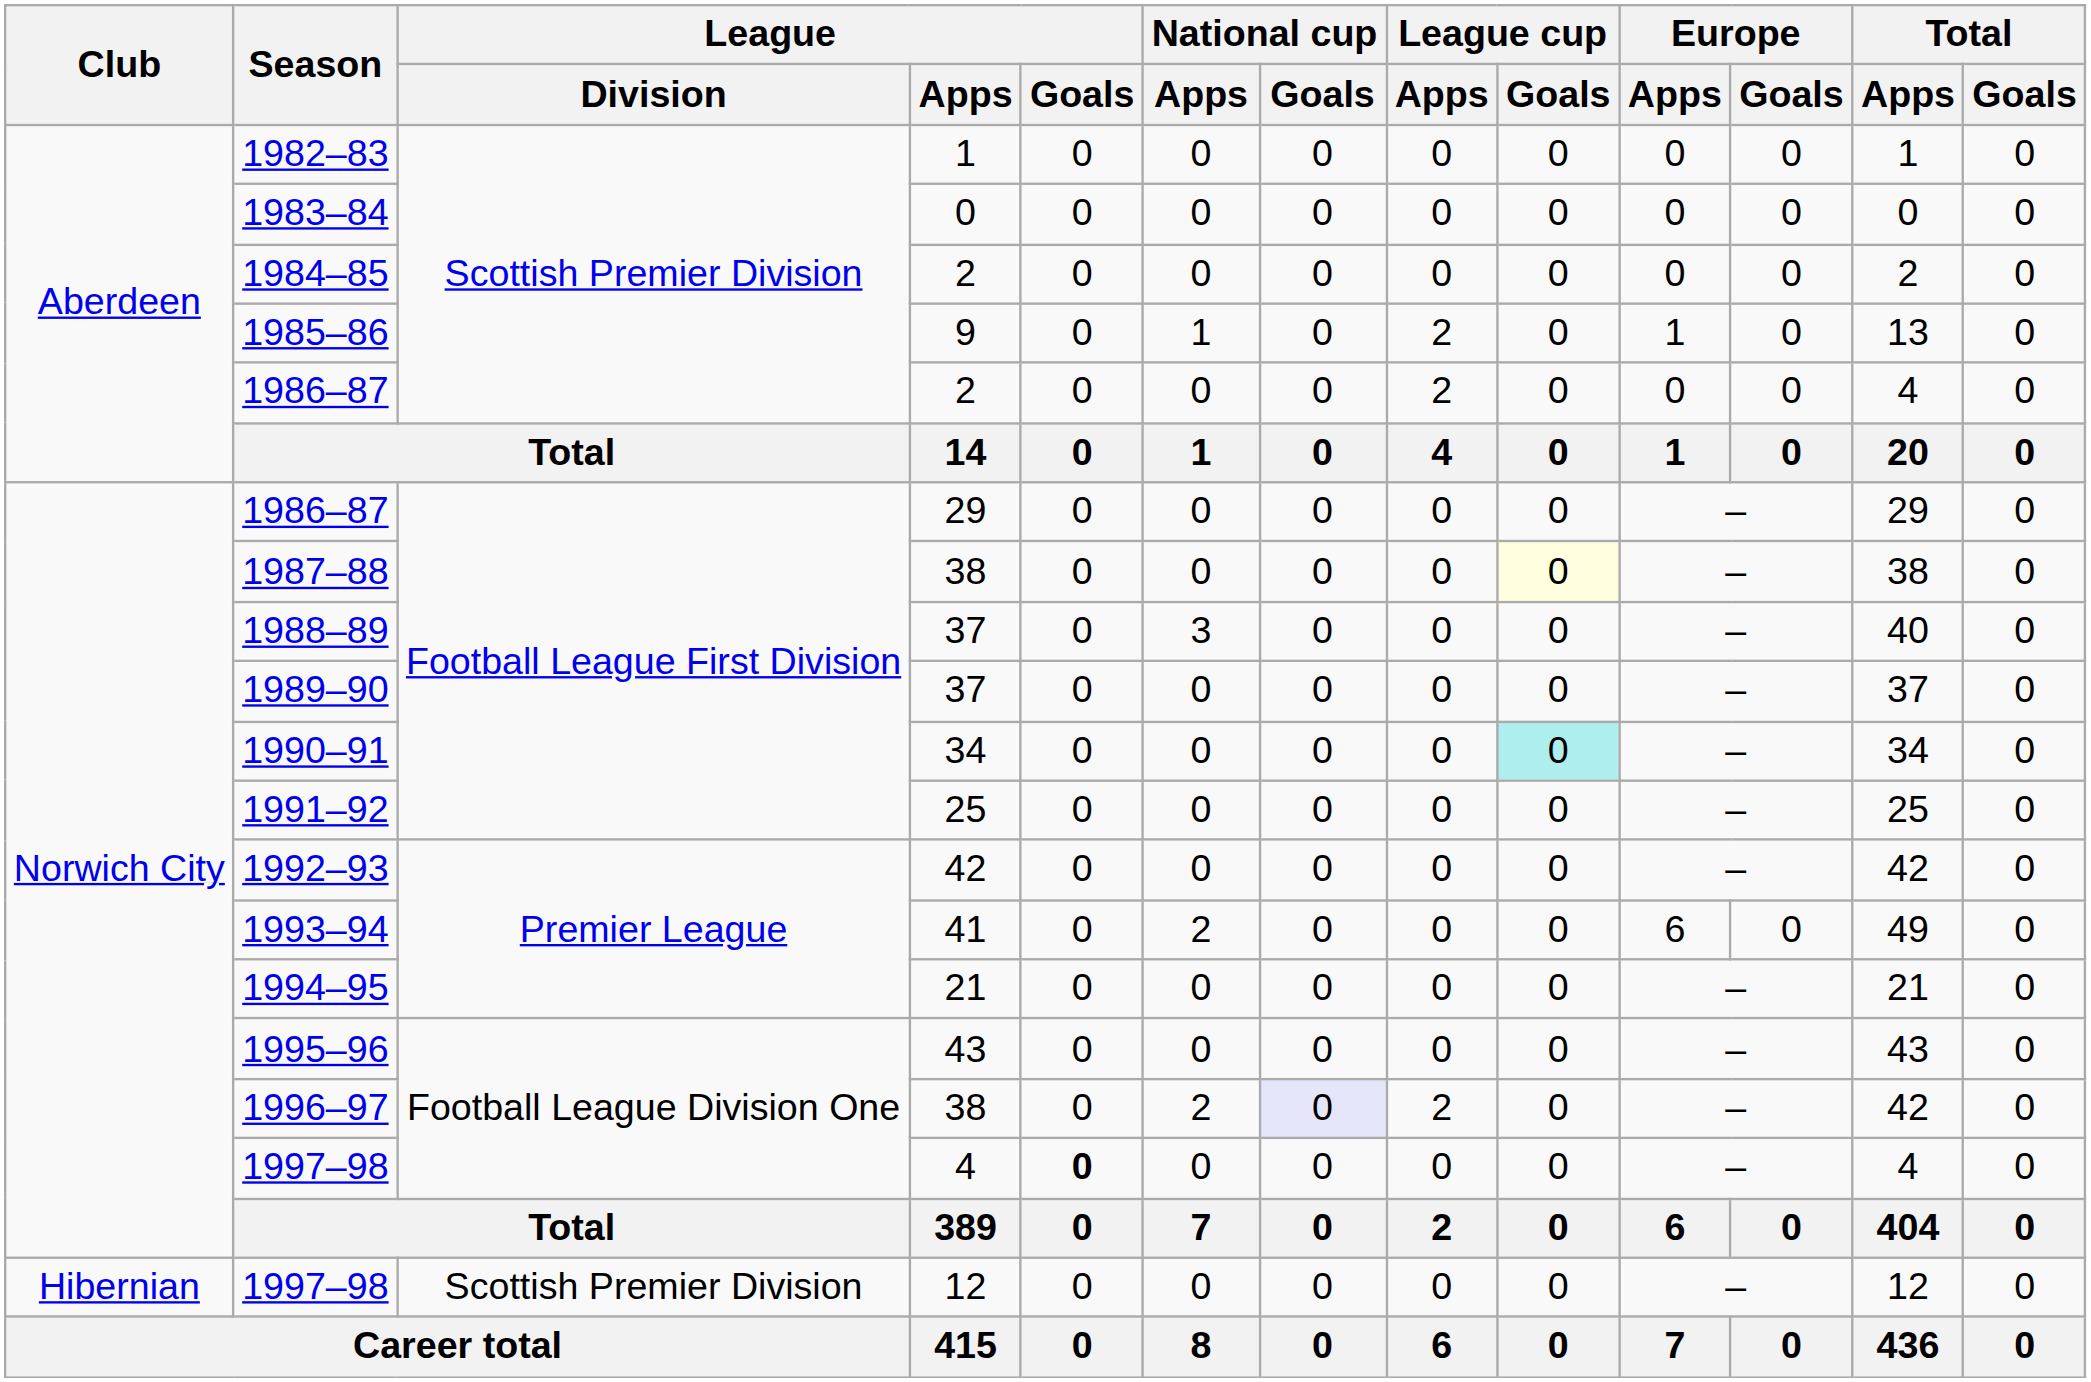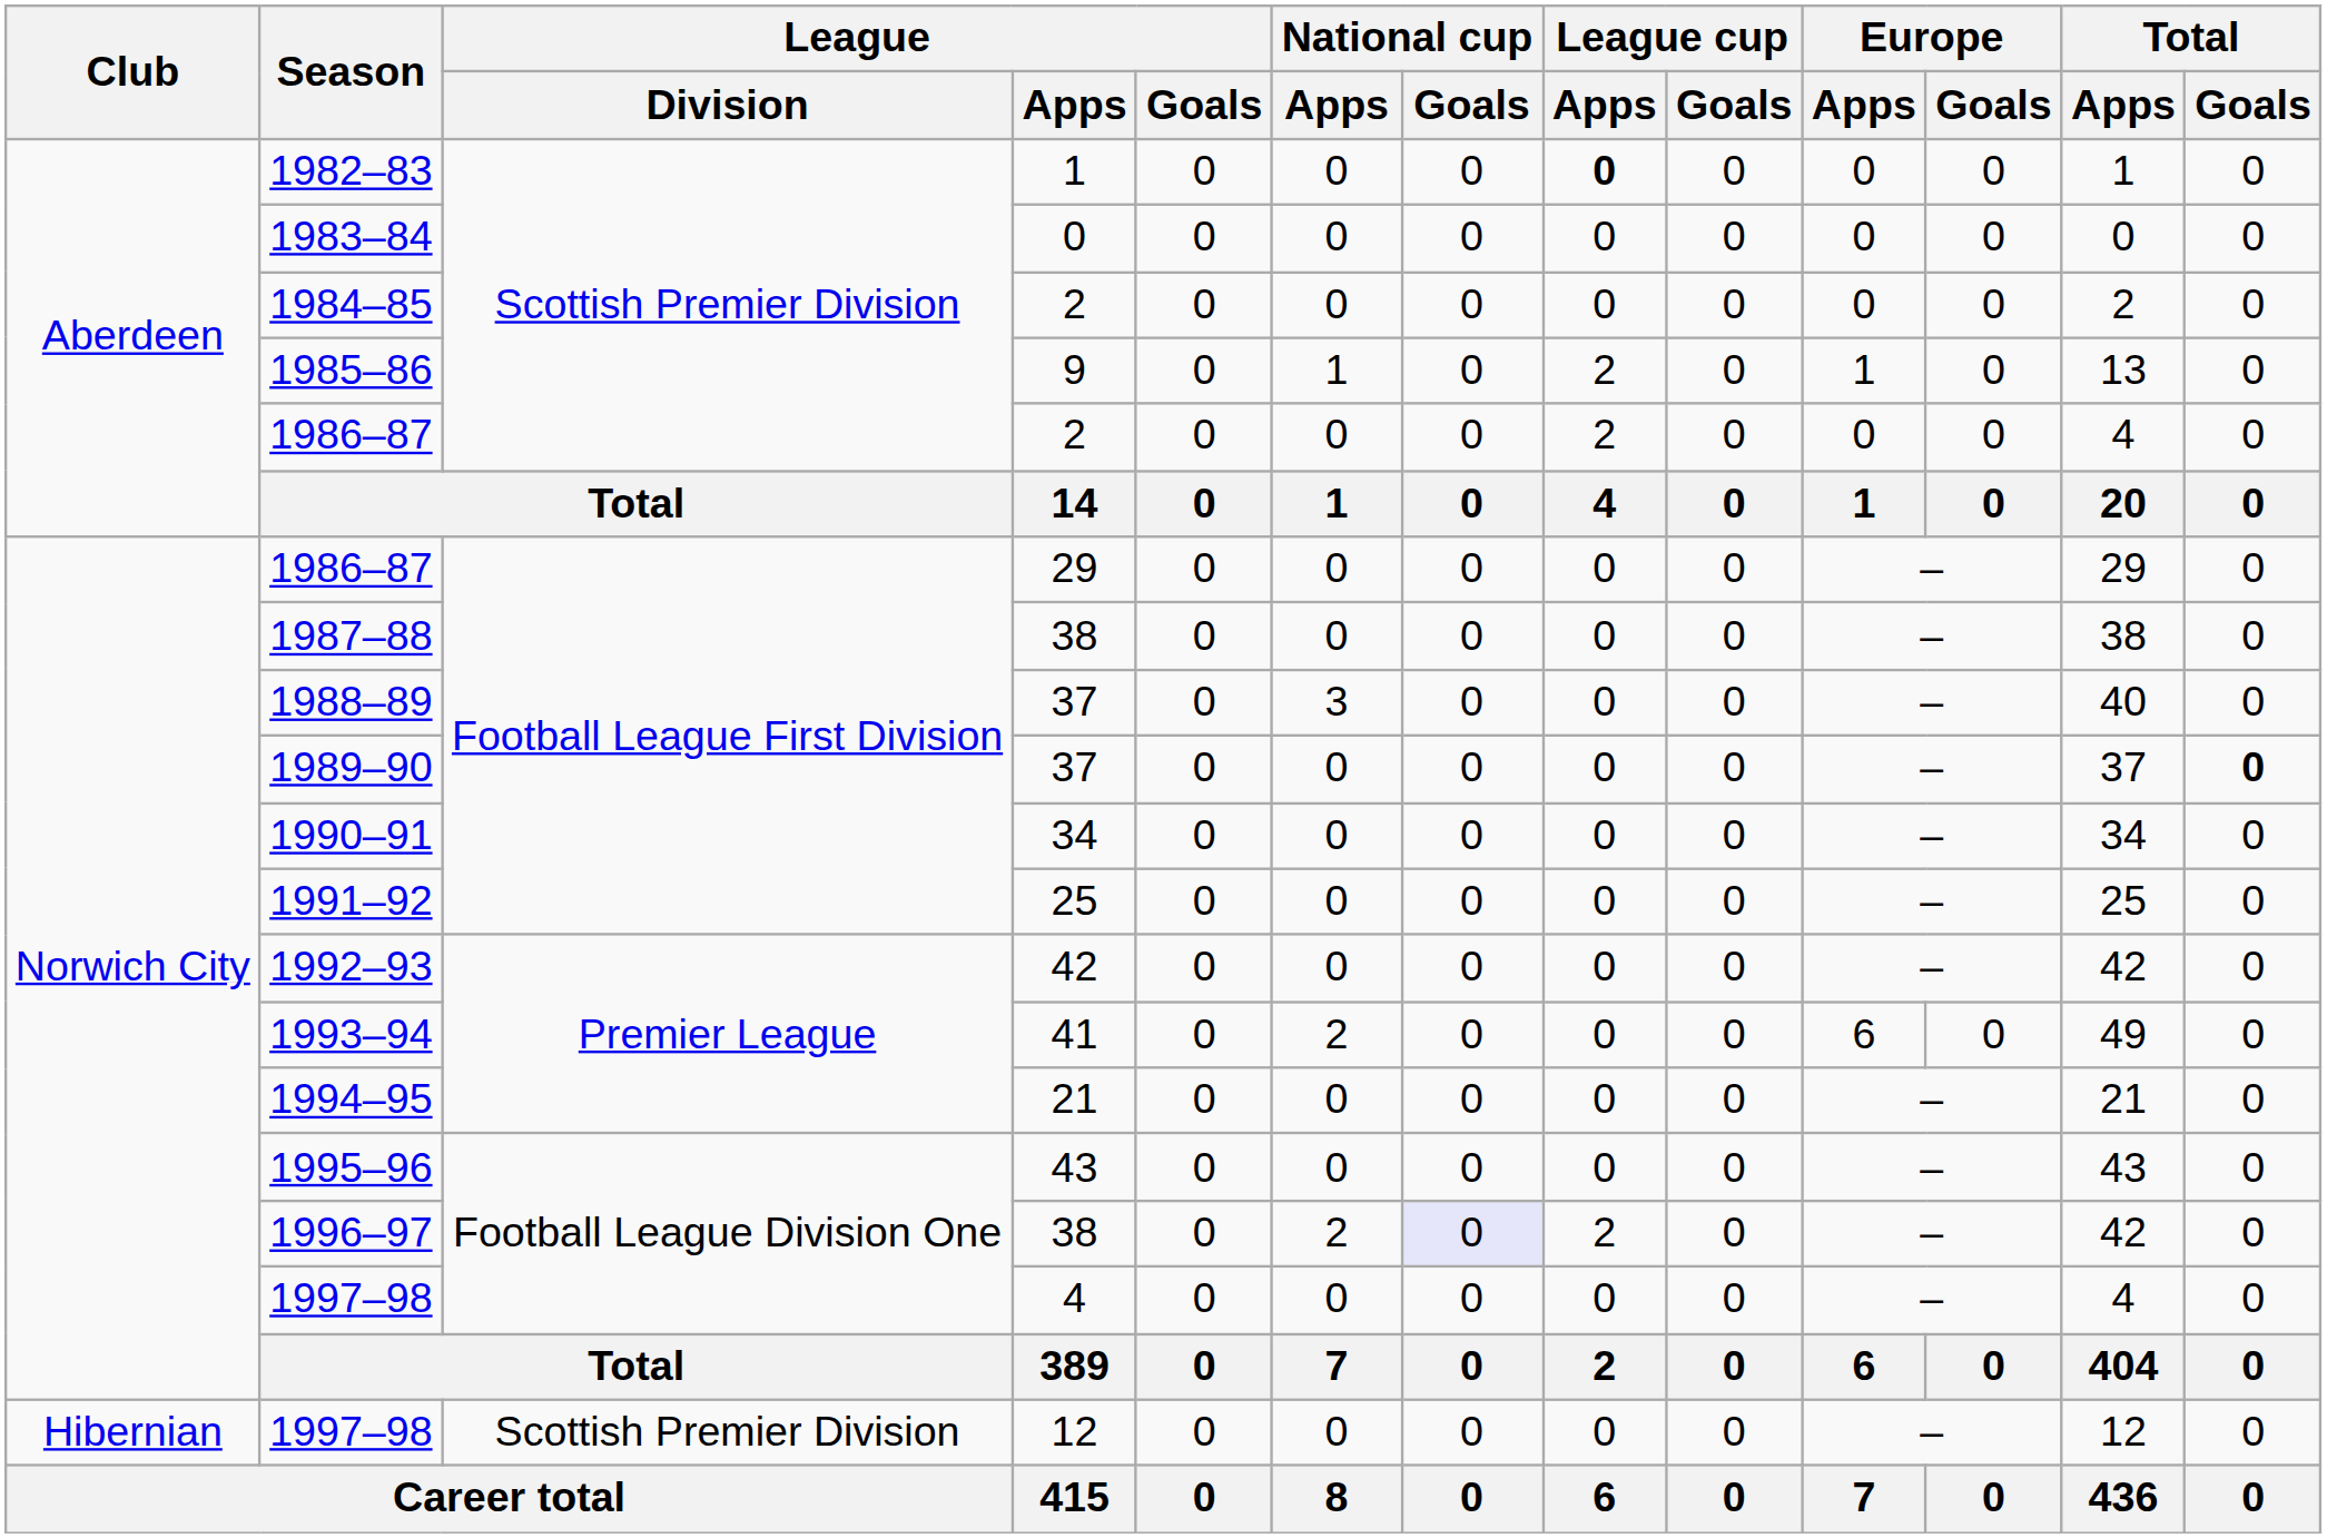1982–83 | League cup / Apps: normal -> bold
1987–88 | League cup / Goals: lightyellow background -> no background
1989–90 | Total / Goals: normal -> bold
1990–91 | League cup / Goals: paleturquoise background -> no background
1997–98 / 4 | League / Goals: bold -> normal
